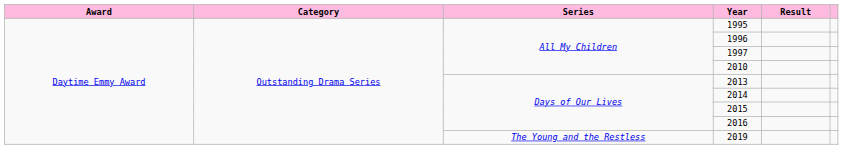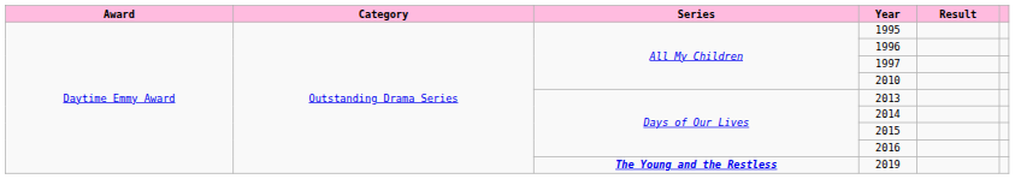2019 | Series: normal -> bold
